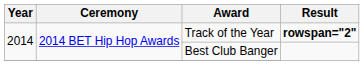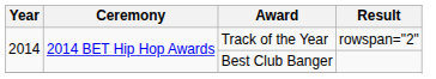Track of the Year | Result: bold -> normal
